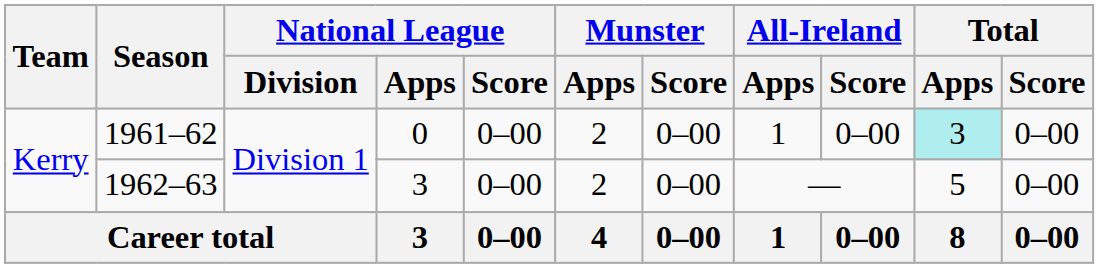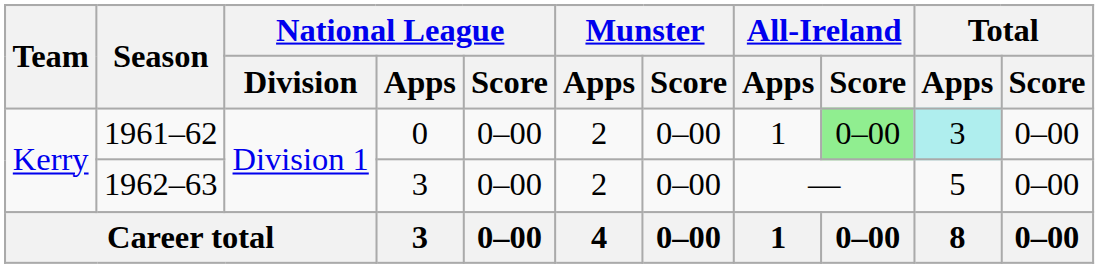1961–62 | All-Ireland / Score: no background -> lightgreen background
